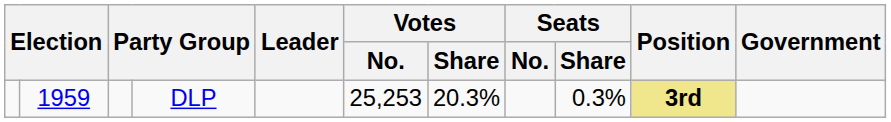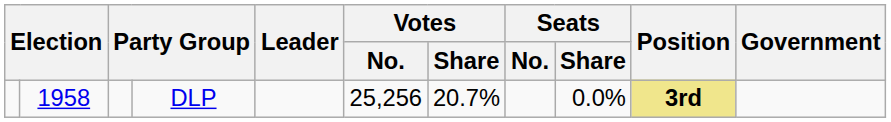row 3 | column 2: 1959 -> 1958
row 3 | Votes / No.: 25,253 -> 25,256
row 3 | Votes / Share: 20.3% -> 20.7%
row 3 | Seats / Share: 0.3% -> 0.0%
